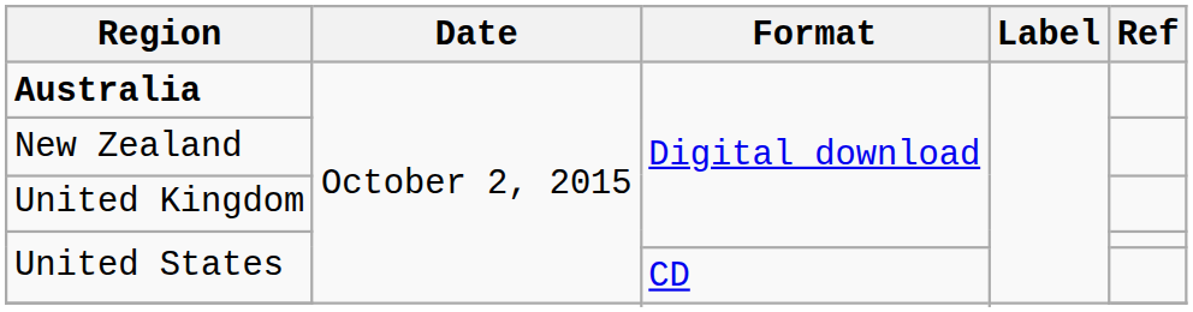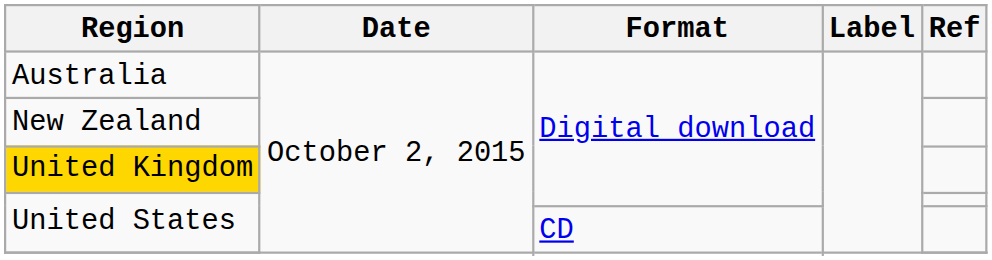Australia | Region: bold -> normal
United Kingdom | Region: no background -> gold background
